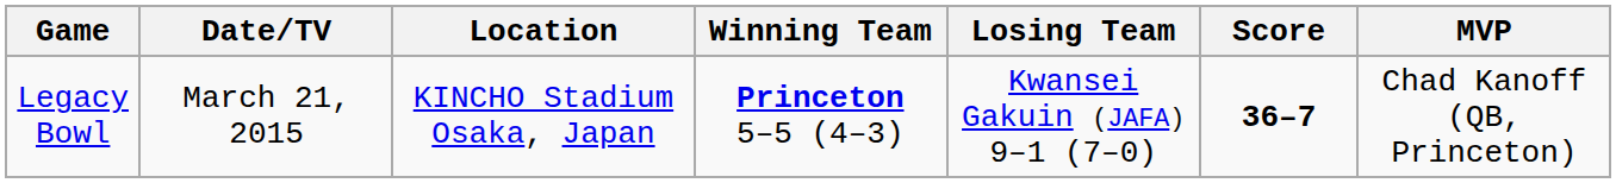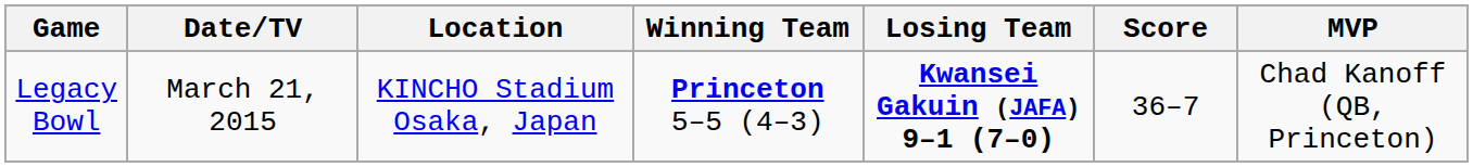Legacy Bowl | Losing Team: normal -> bold
Legacy Bowl | Score: bold -> normal
